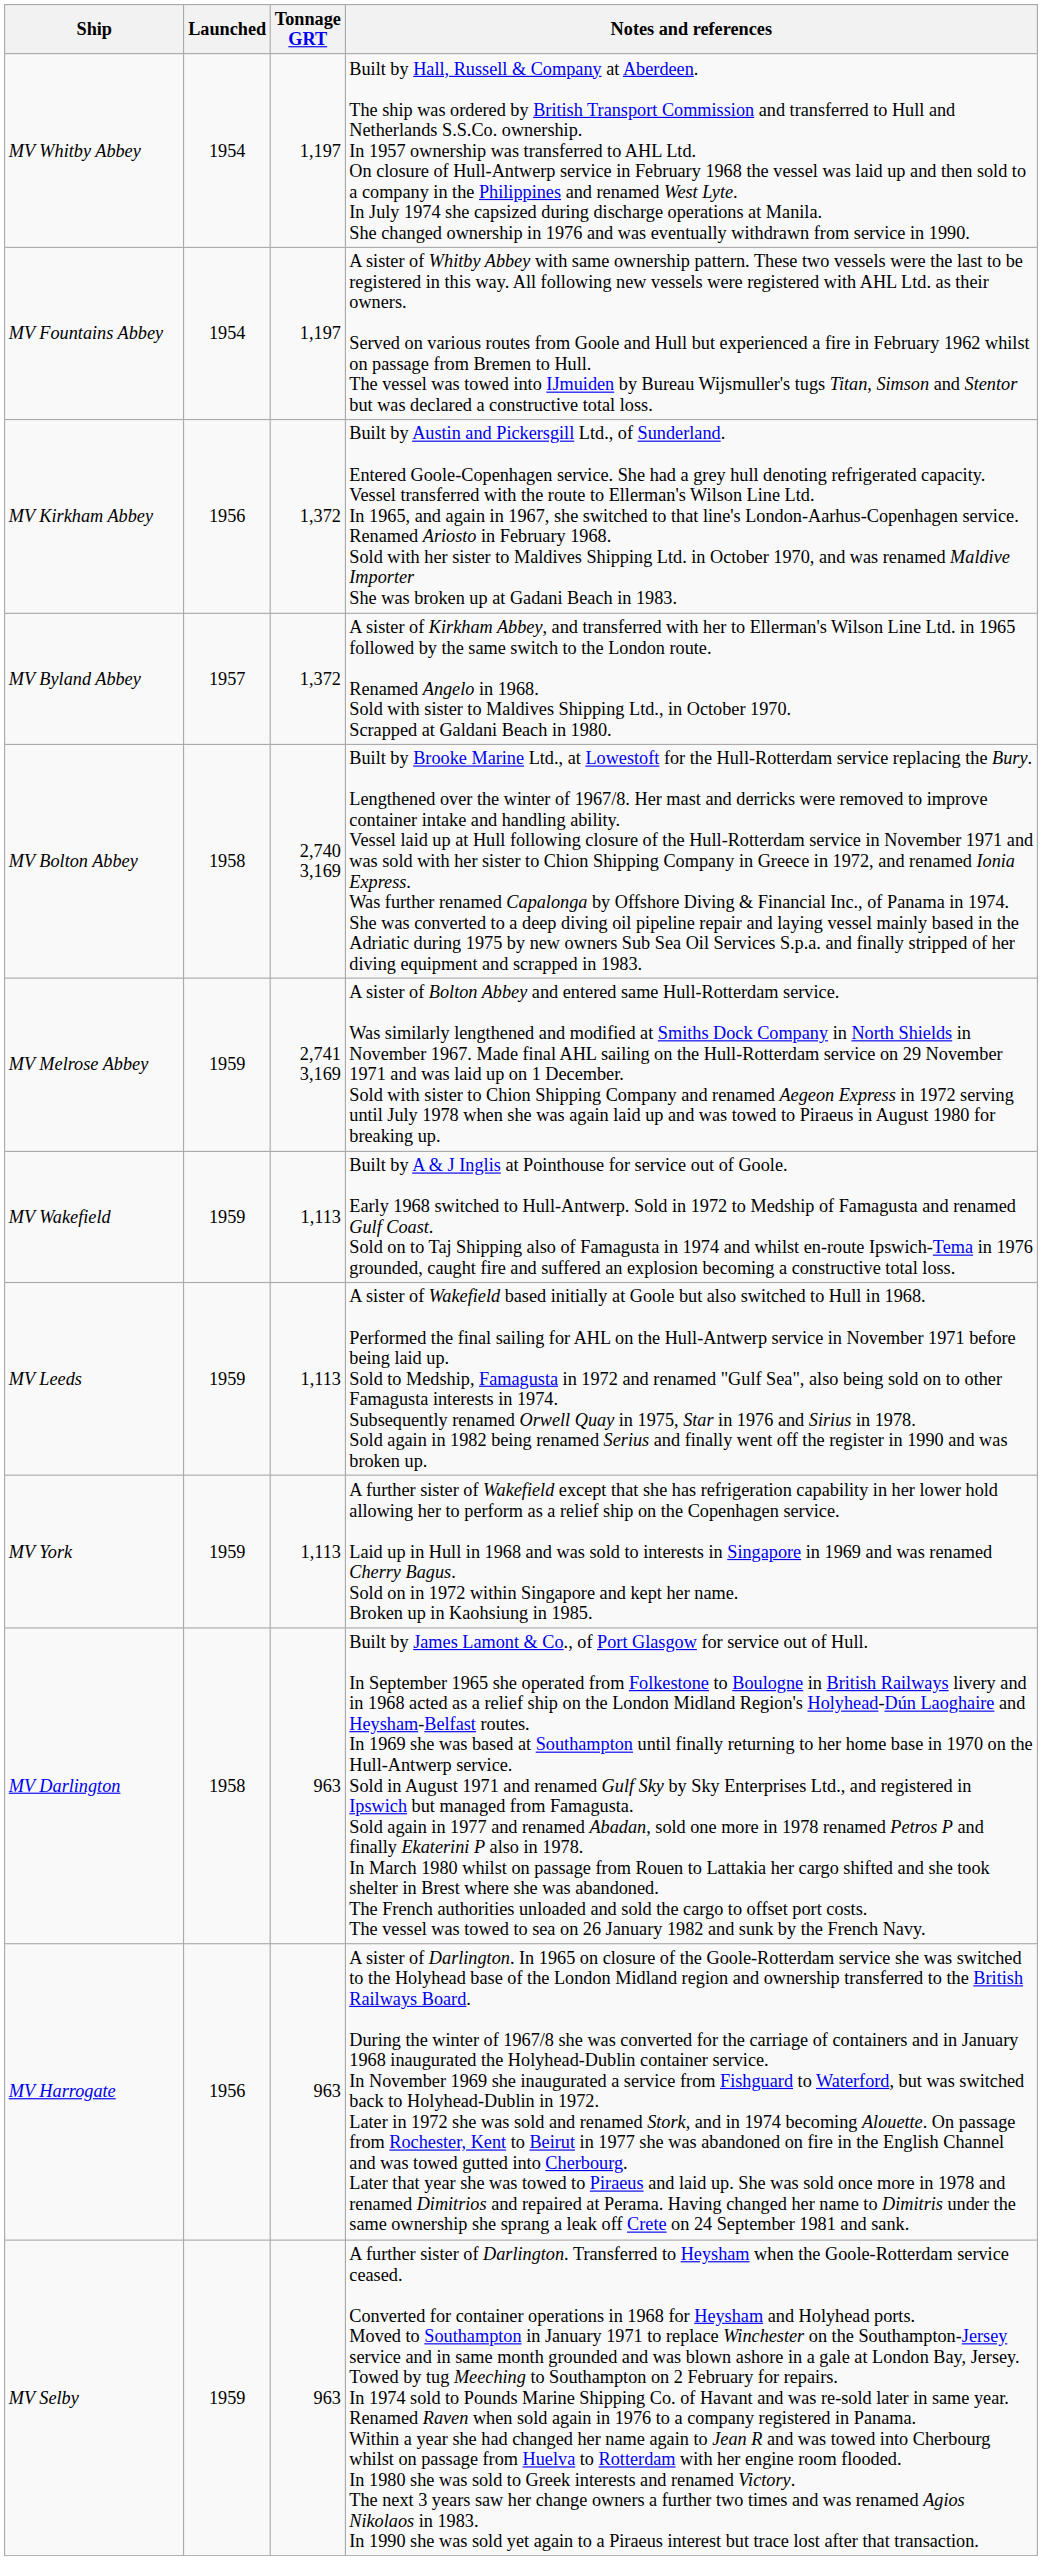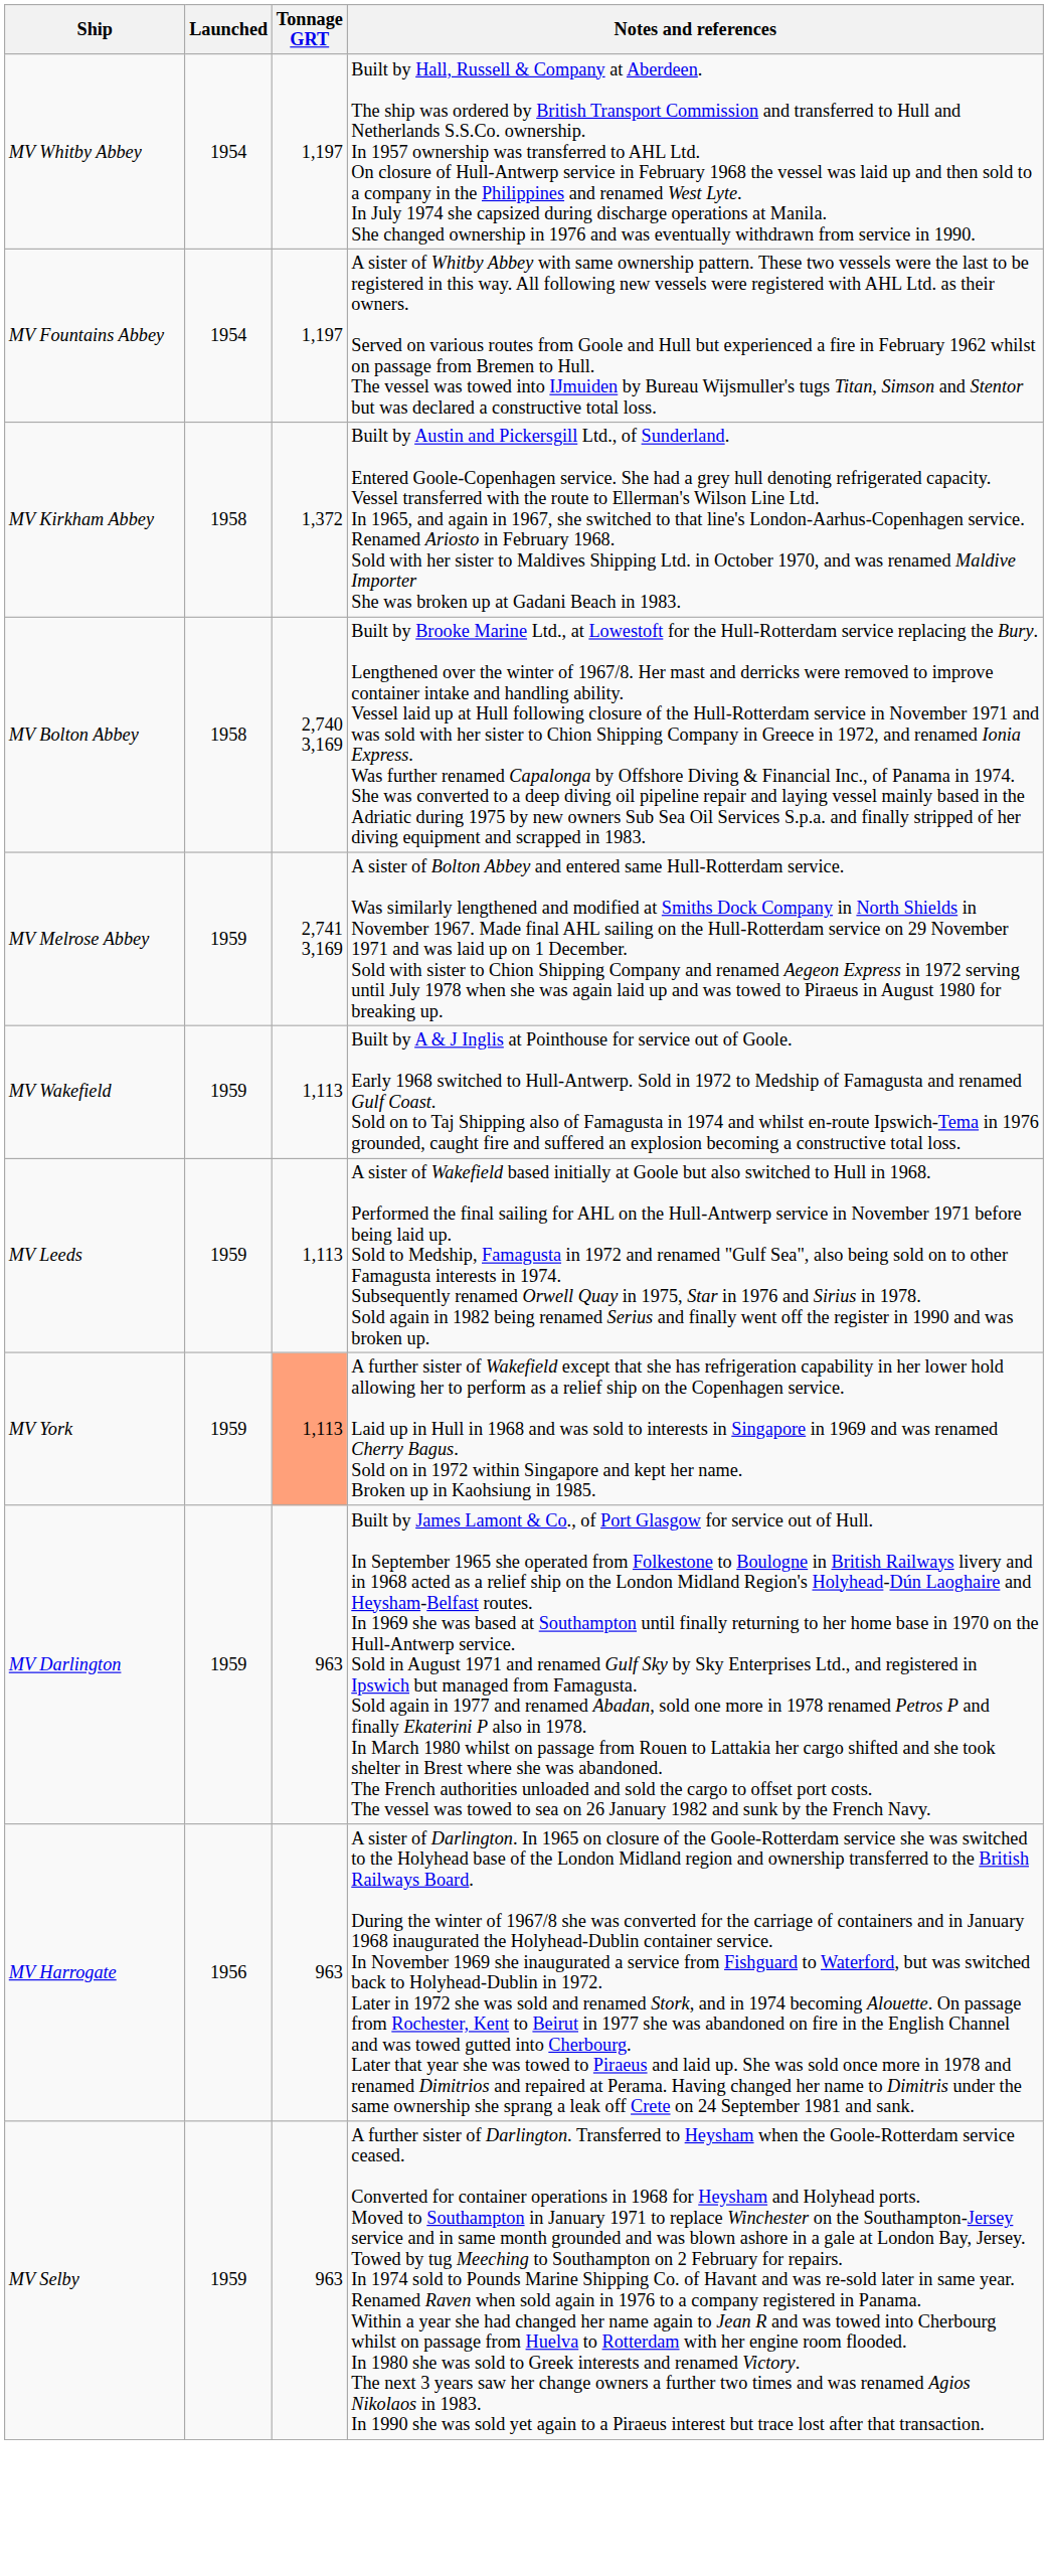MV Kirkham Abbey | Launched: 1956 -> 1958
- row: MV Byland Abbey | 1957 | 1,372 | A sister of Kirkham Abbey, and transferred with her to Ellerman's Wilson Line Ltd. in 1965 followed by the same switch to the London route. Renamed Angelo in 1968. Sold with sister to Maldives Shipping Ltd., in October 1970. Scrapped at Galdani Beach in 1980.
MV York | Tonnage GRT: no background -> lightsalmon background
MV Darlington | Launched: 1958 -> 1959
